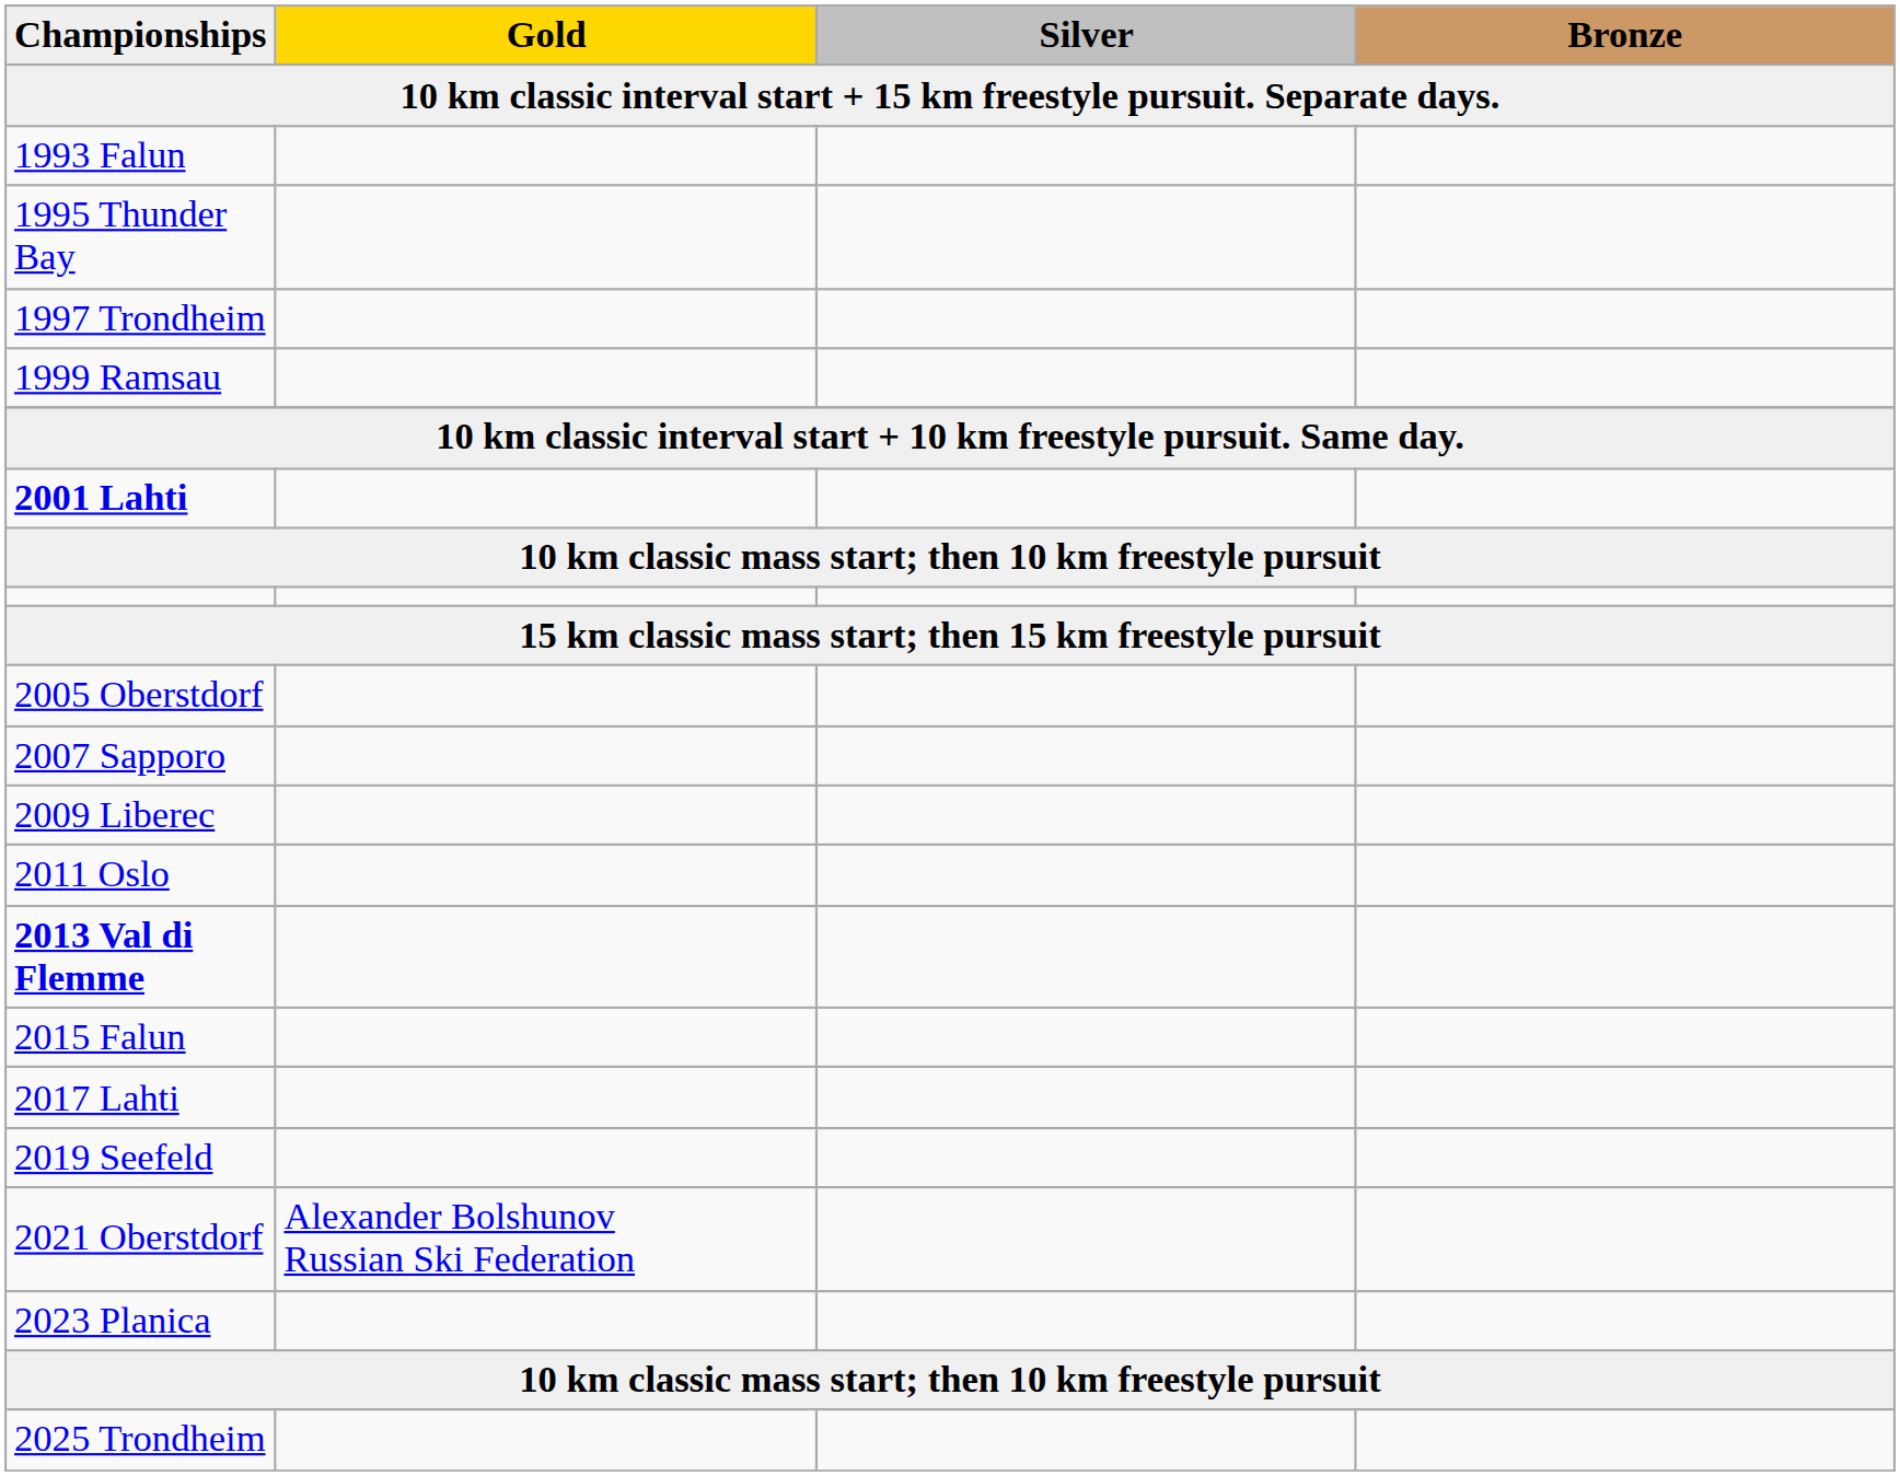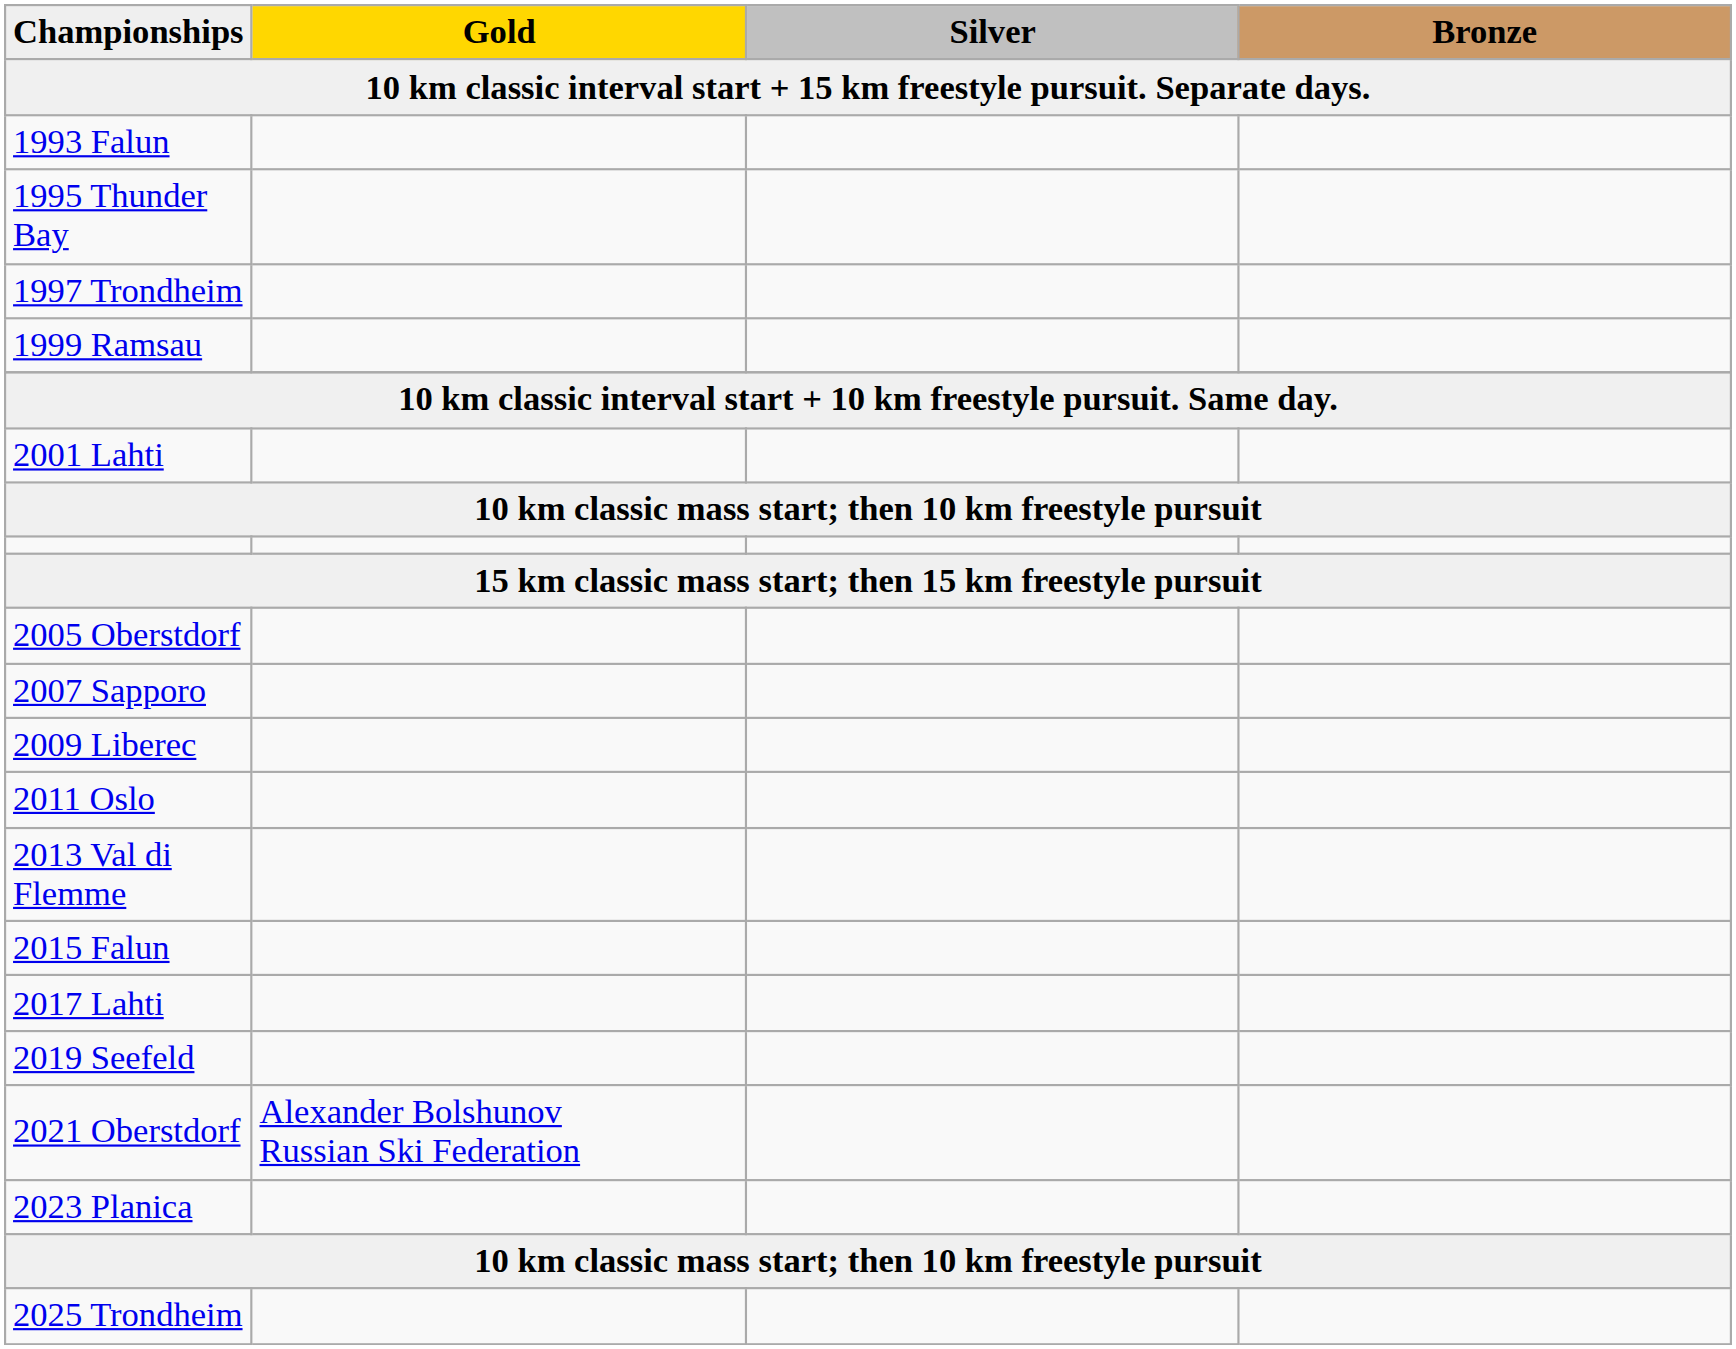2001 Lahti | Championships: bold -> normal
2013 Val di Flemme | Championships: bold -> normal
